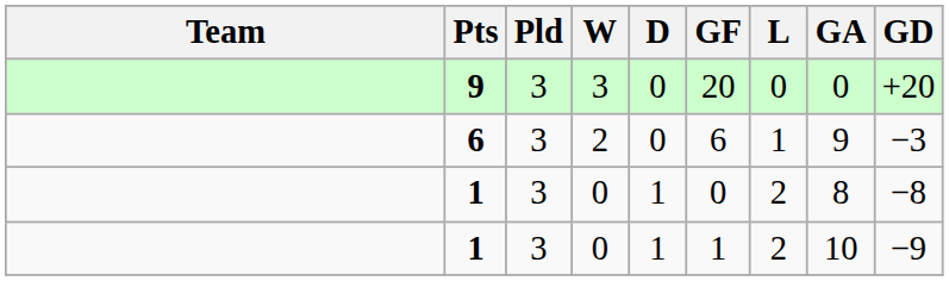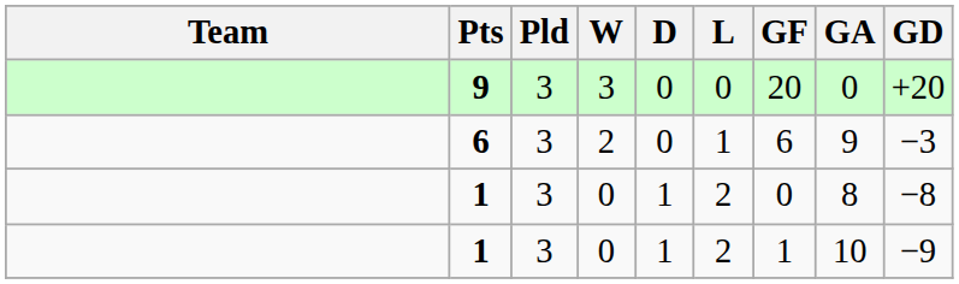columns swapped: L <-> GF
